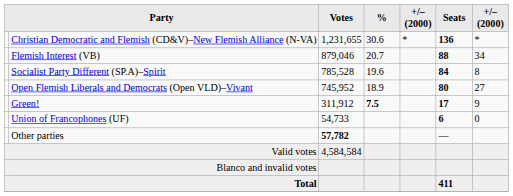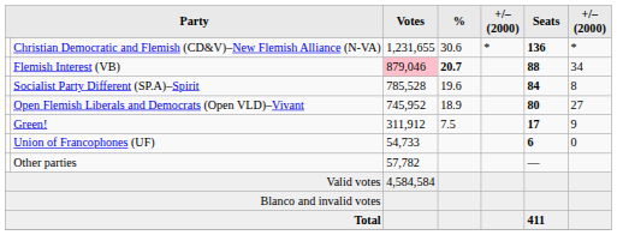Flemish Interest (VB) | Votes: no background -> pink background
Flemish Interest (VB) | %: normal -> bold
Green! | %: bold -> normal
Other parties | Votes: bold -> normal
